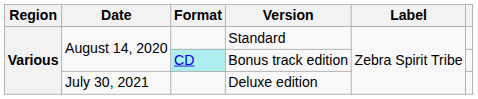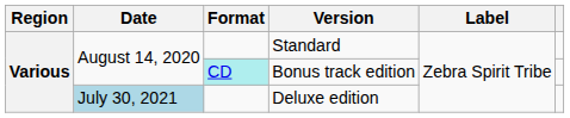Deluxe edition | Date: no background -> lightblue background
